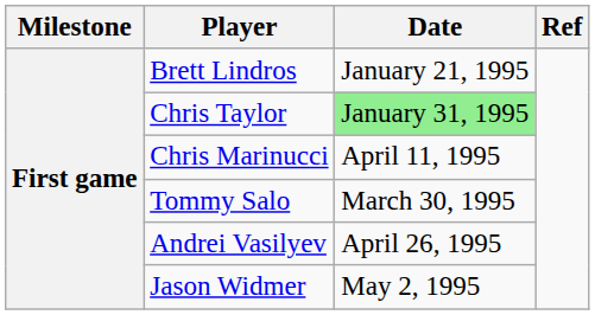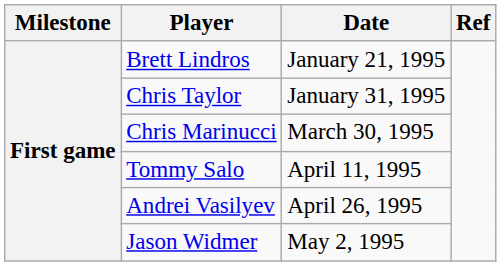Chris Taylor | Date: lightgreen background -> no background
Chris Marinucci | Date: April 11, 1995 -> March 30, 1995
Tommy Salo | Date: March 30, 1995 -> April 11, 1995
